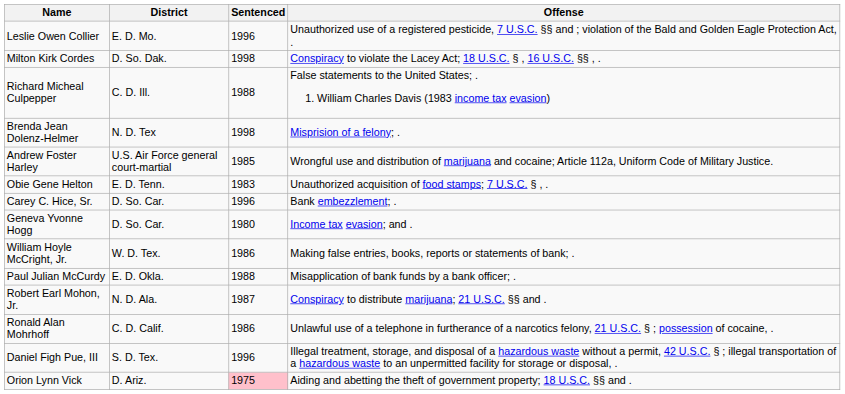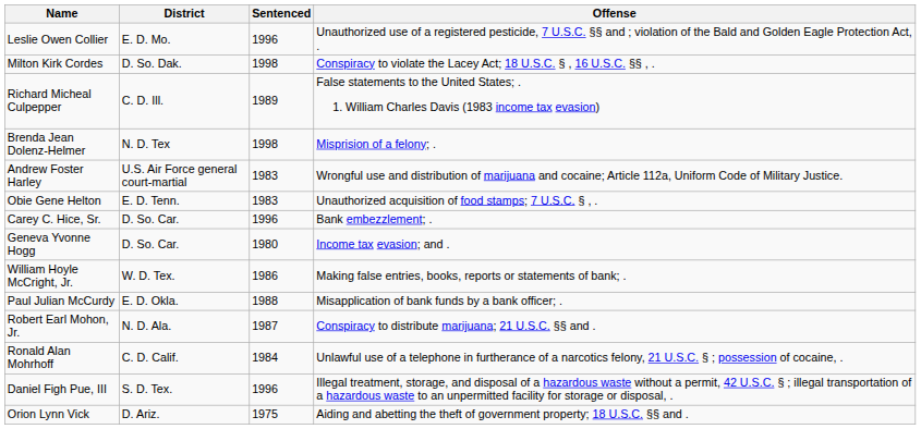Richard Micheal Culpepper | Sentenced: 1988 -> 1989
Andrew Foster Harley | Sentenced: 1985 -> 1983
Ronald Alan Mohrhoff | Sentenced: 1986 -> 1984
Orion Lynn Vick | Sentenced: pink background -> no background
